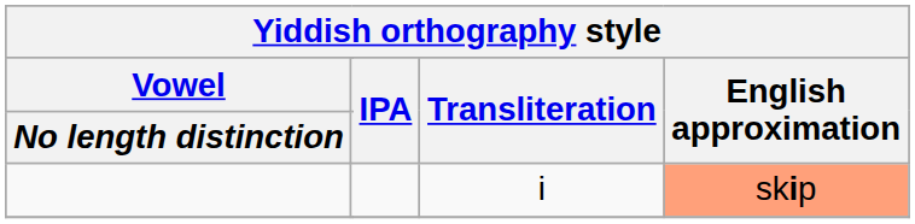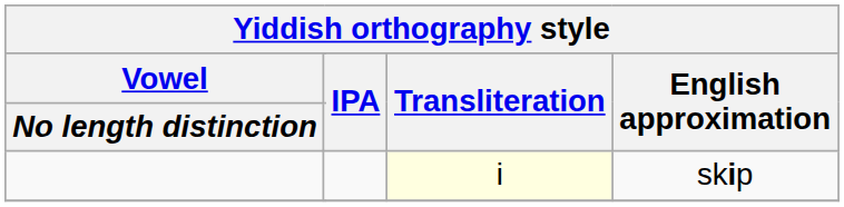row 4 | Transliteration: no background -> lightyellow background
row 4 | English approximation: lightsalmon background -> no background
